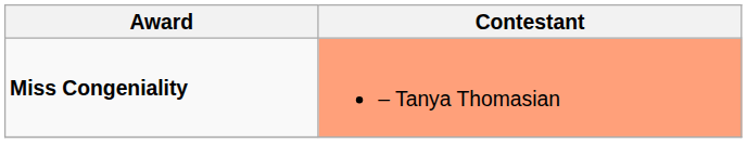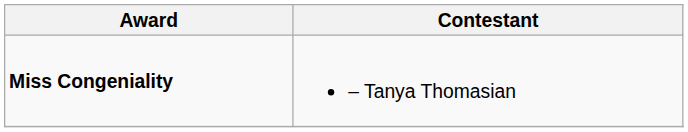Miss Congeniality | Contestant: lightsalmon background -> no background
